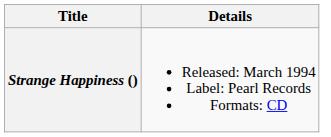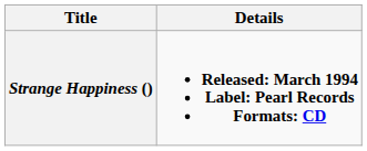Strange Happiness () | Details: normal -> bold
